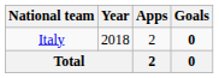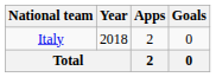Italy | Goals: bold -> normal
